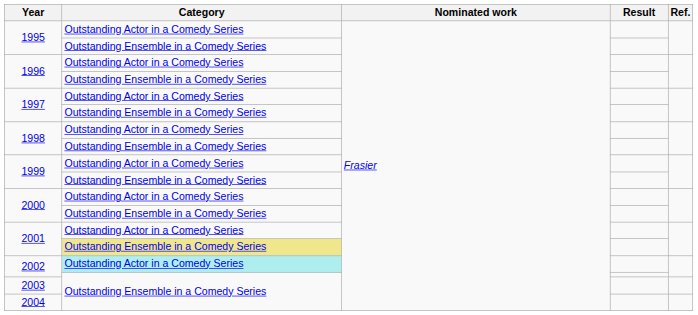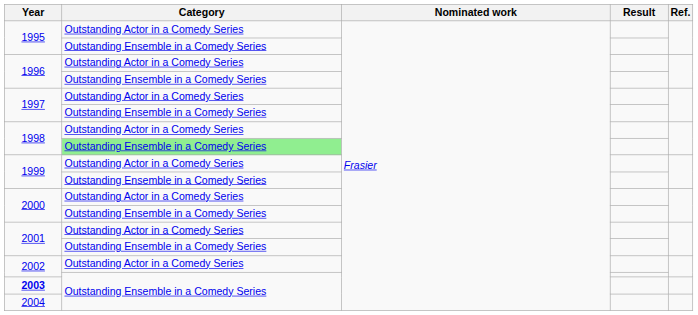1998 / Outstanding Ensemble in a Comedy Series | Category: no background -> lightgreen background
2001 / Outstanding Ensemble in a Comedy Series | Category: khaki background -> no background
2002 / Outstanding Actor in a Comedy Series | Category: paleturquoise background -> no background
2003 | Year: normal -> bold
